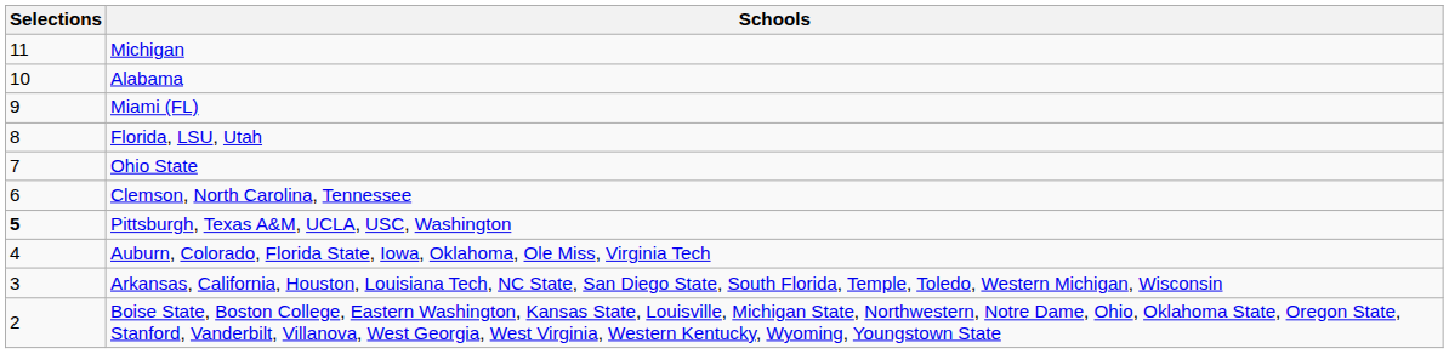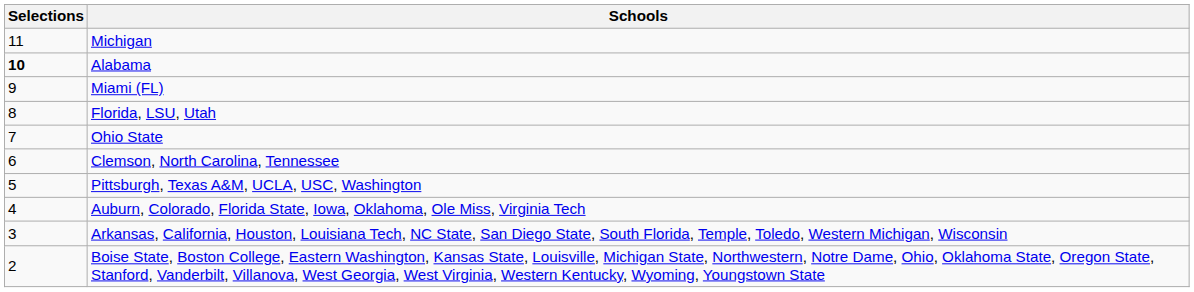Alabama | Selections: normal -> bold
Pittsburgh, Texas A&M, UCLA, USC, Washington | Selections: bold -> normal
